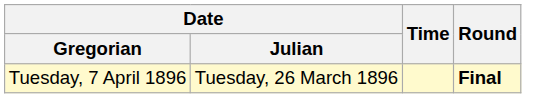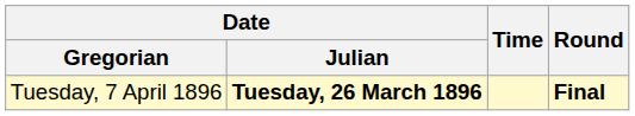Tuesday, 7 April 1896 | Date / Julian: normal -> bold
